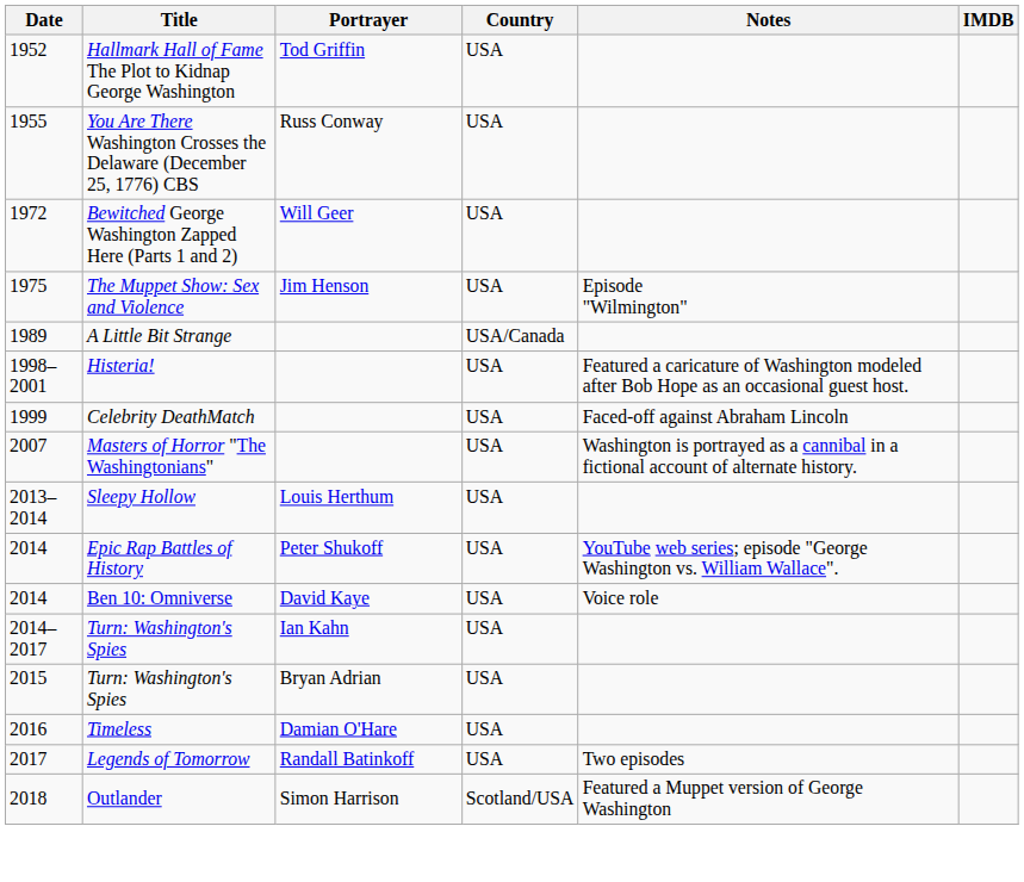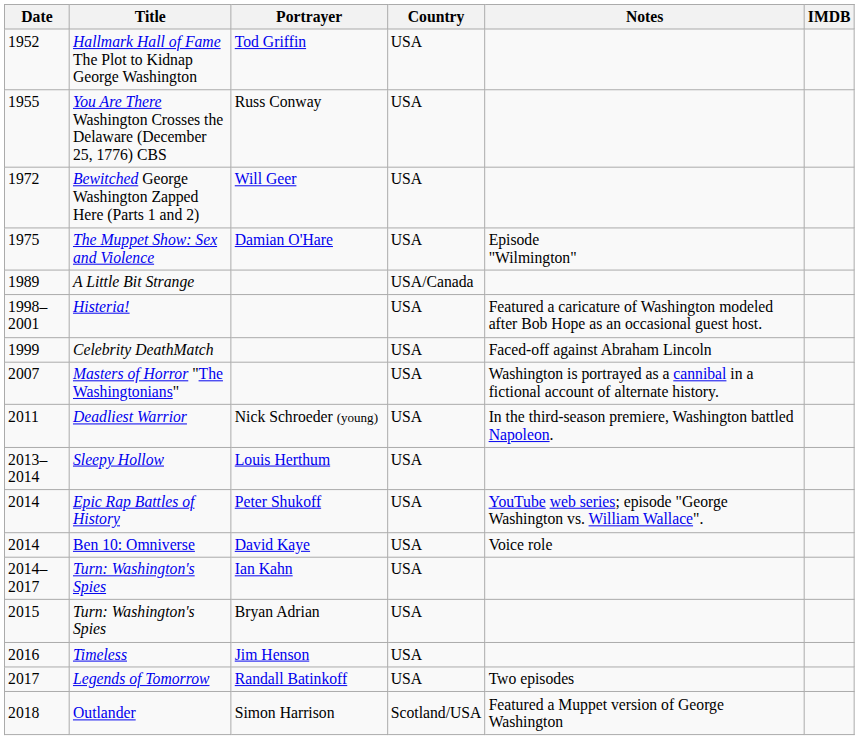The Muppet Show: Sex and Violence | Portrayer: Jim Henson -> Damian O'Hare
+ row: 2011 | Deadliest Warrior | Nick Schroeder (young) | USA | In the third-season premiere, Washington battled Napoleon.
Timeless | Portrayer: Damian O'Hare -> Jim Henson
